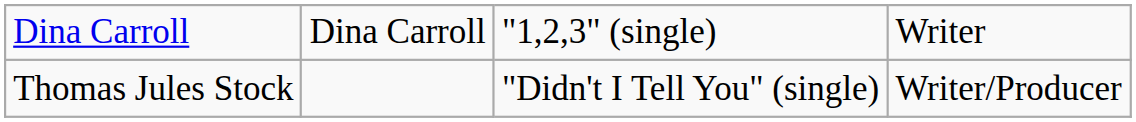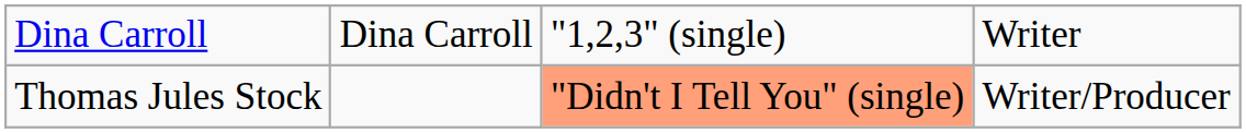Thomas Jules Stock | column 3: no background -> lightsalmon background
